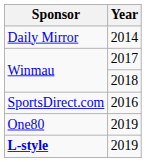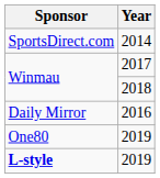row 2 | Sponsor: Daily Mirror -> SportsDirect.com
row 5 | Sponsor: SportsDirect.com -> Daily Mirror
